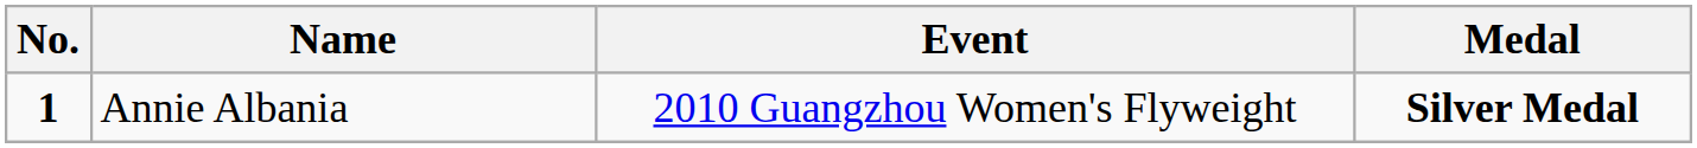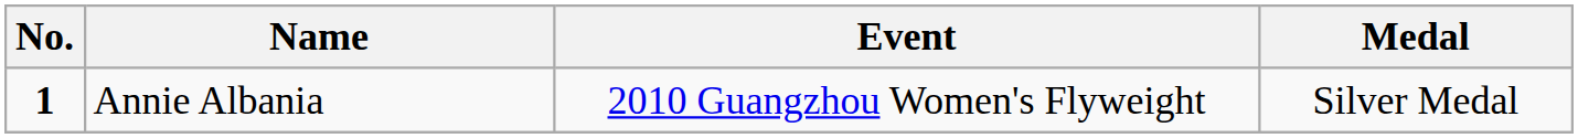Annie Albania | Medal: bold -> normal
